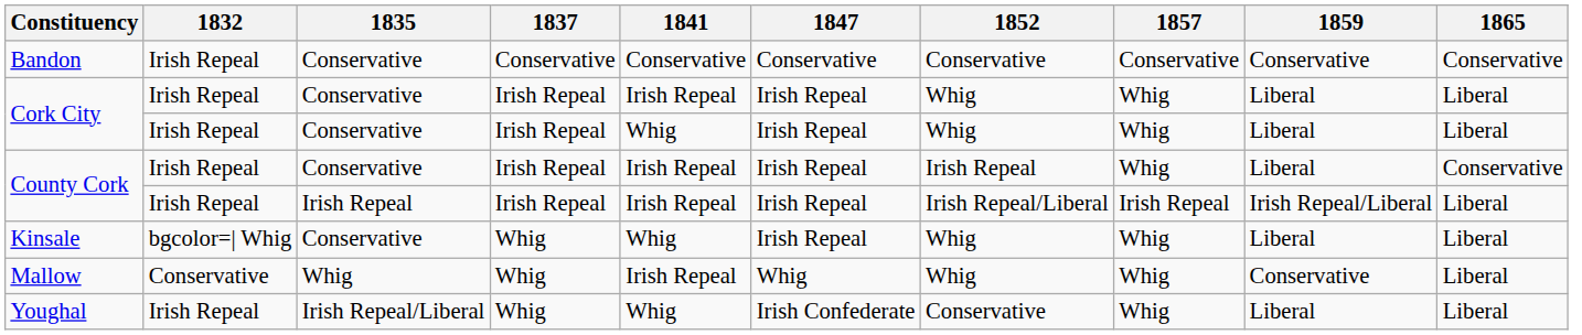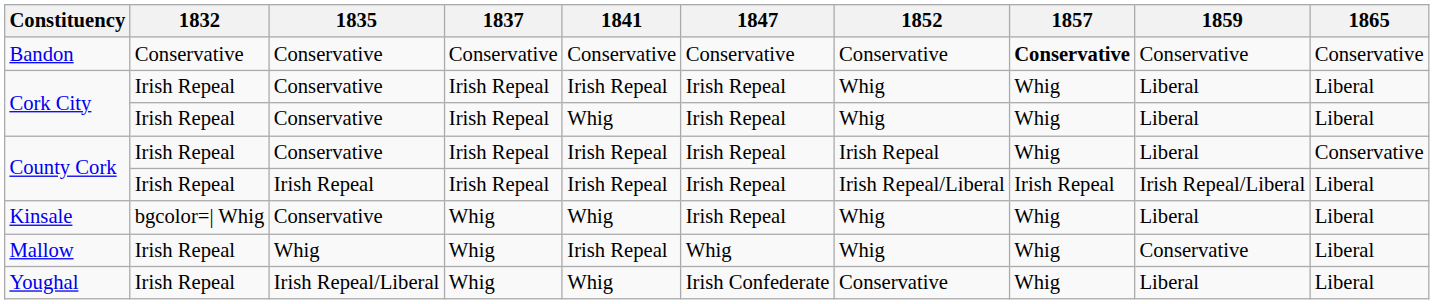Bandon | 1832: Irish Repeal -> Conservative
Bandon | 1857: normal -> bold
Mallow | 1832: Conservative -> Irish Repeal
